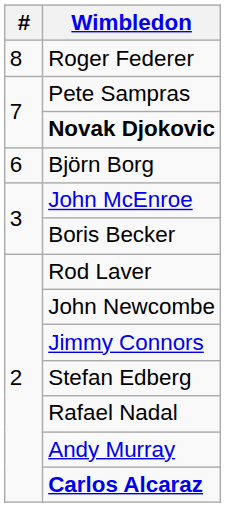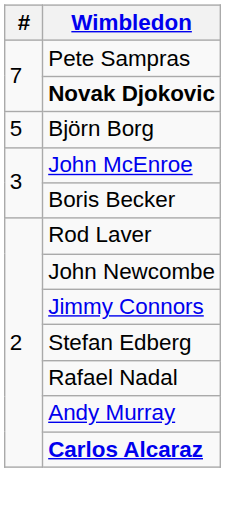- row: 8 | Roger Federer
Björn Borg | #: 6 -> 5
